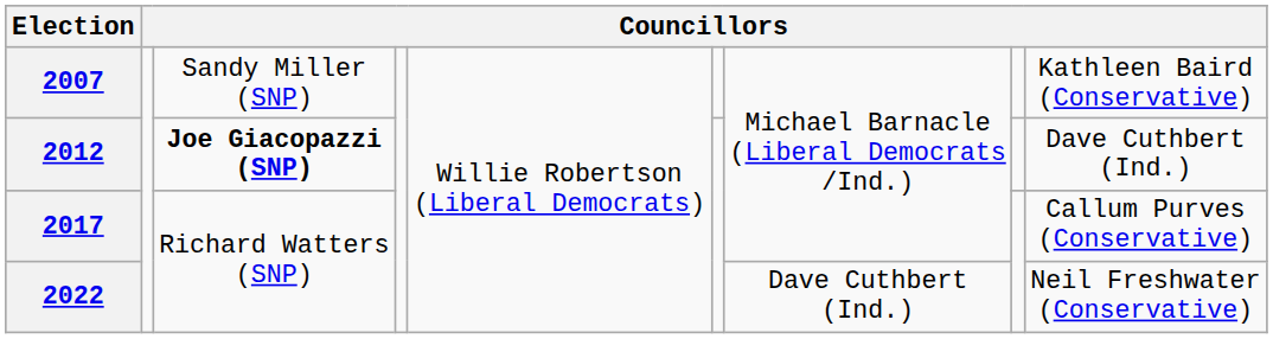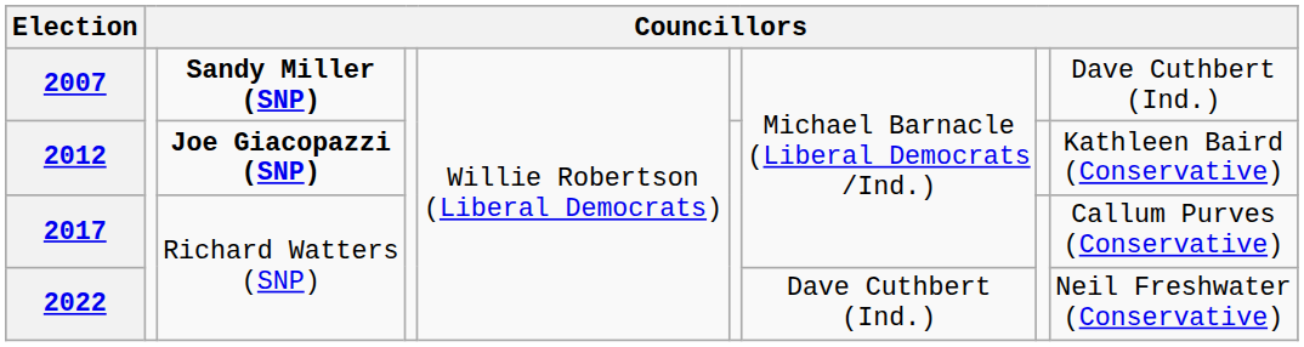2007 | column 3: normal -> bold
2007 | column 9: Kathleen Baird (Conservative) -> Dave Cuthbert (Ind.)
2012 | column 9: Dave Cuthbert (Ind.) -> Kathleen Baird (Conservative)
